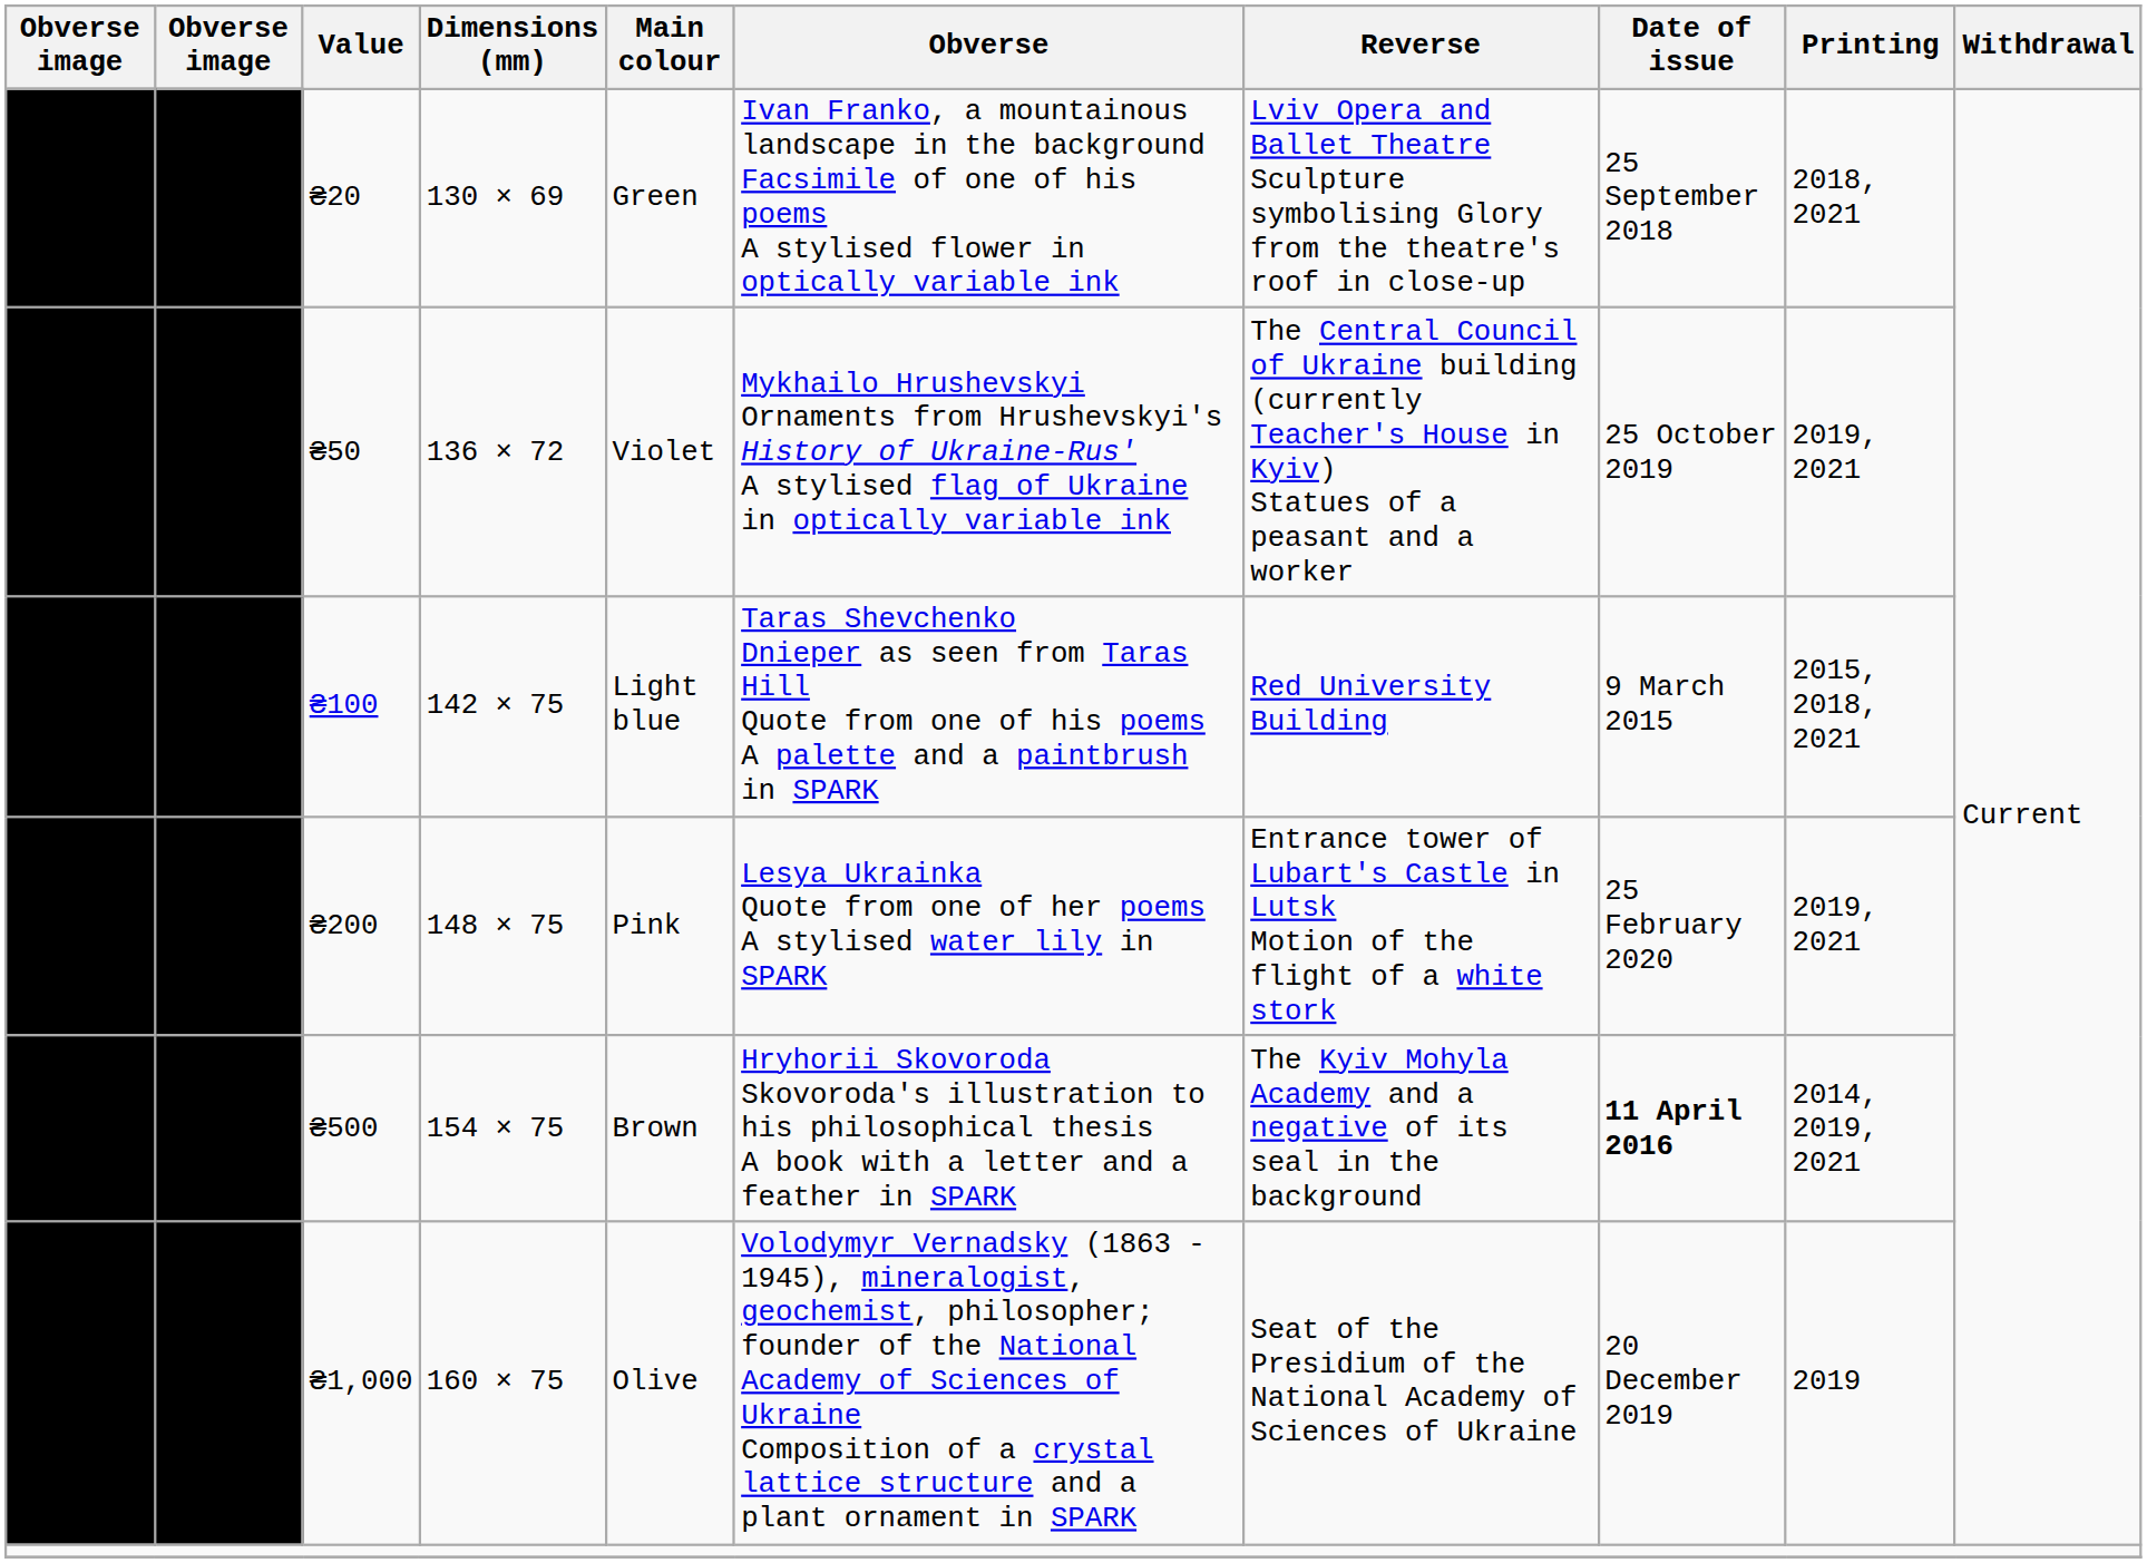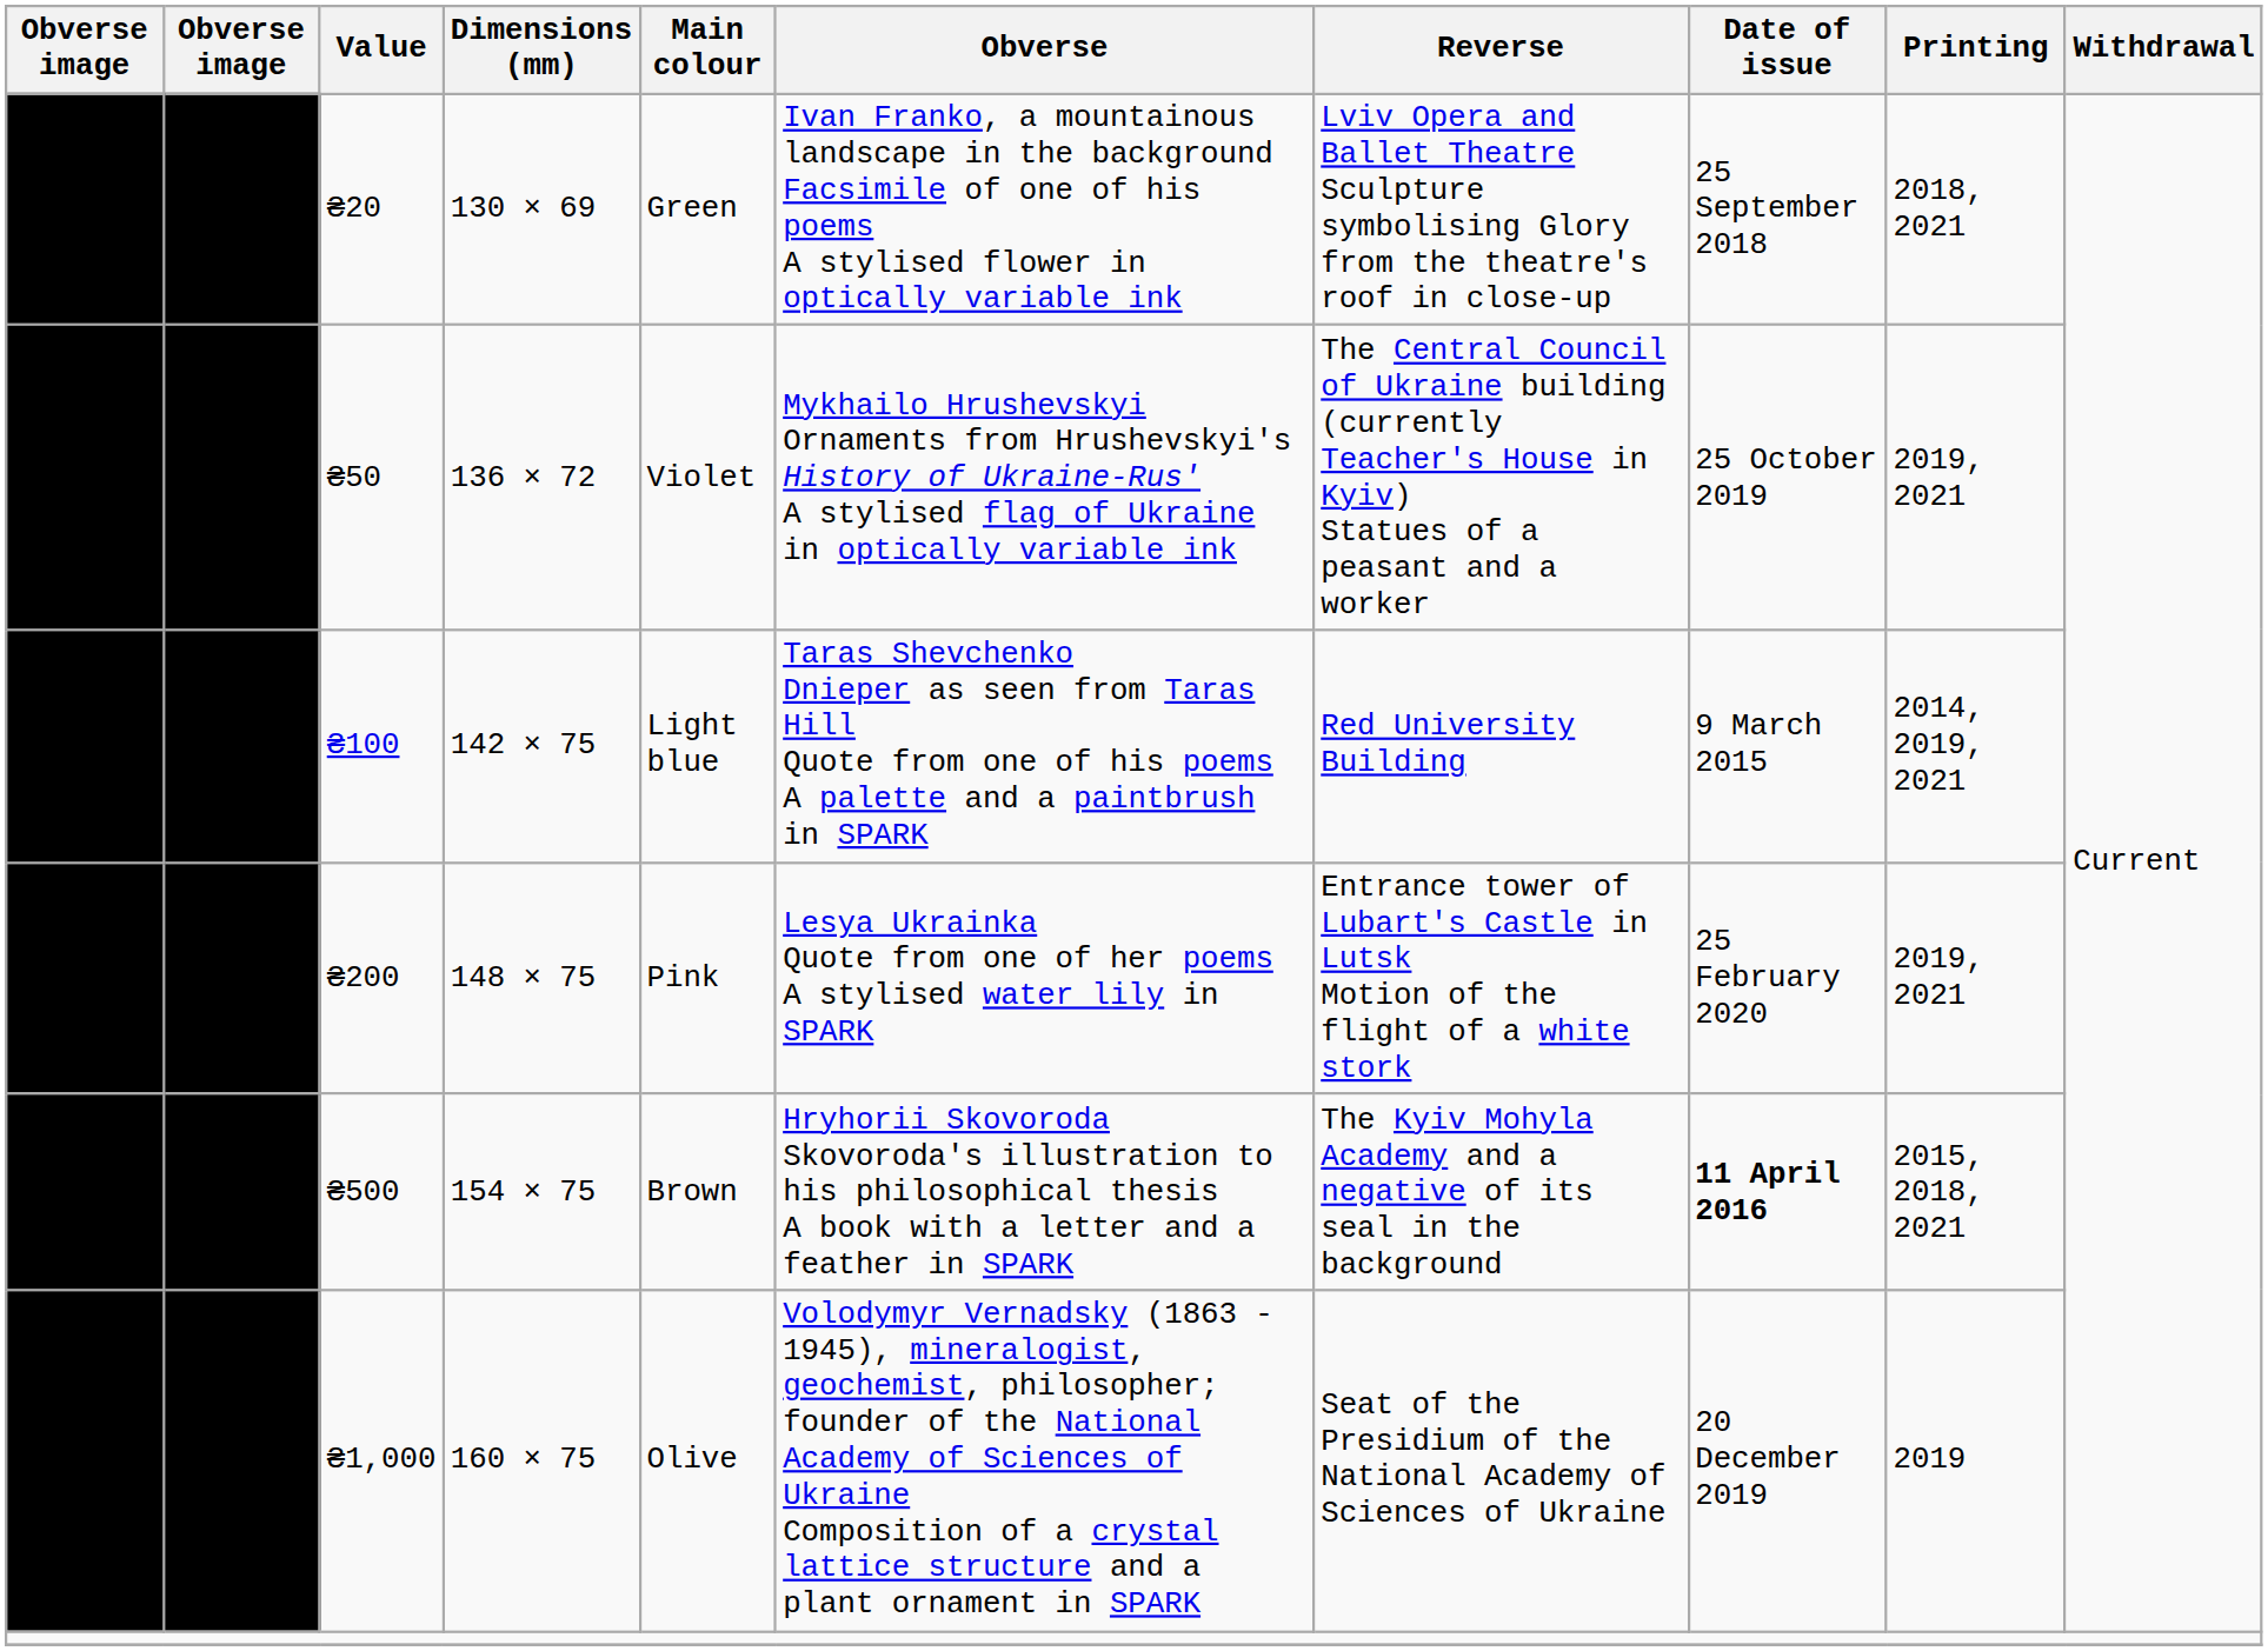₴100 | Printing: 2015, 2018, 2021 -> 2014, 2019, 2021
₴500 | Printing: 2014, 2019, 2021 -> 2015, 2018, 2021
